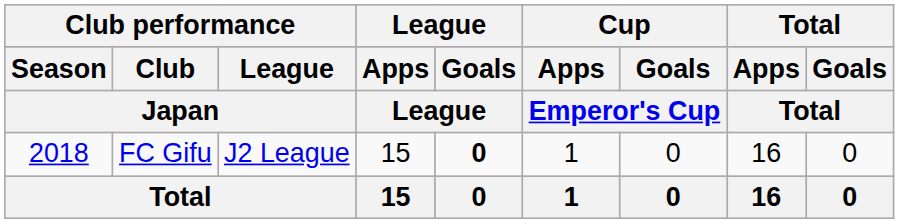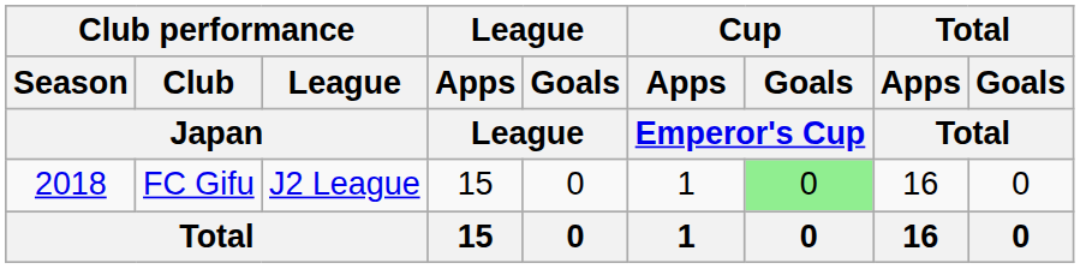FC Gifu | League / Goals / League: bold -> normal
FC Gifu | Cup / Goals / Emperor's Cup: no background -> lightgreen background
